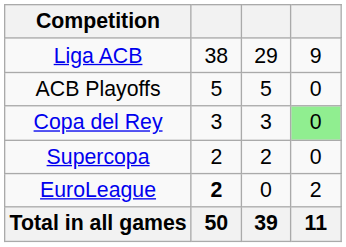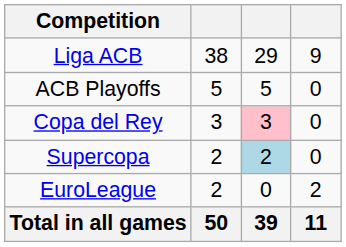Copa del Rey | column 3: no background -> pink background
Copa del Rey | column 4: lightgreen background -> no background
Supercopa | column 3: no background -> lightblue background
EuroLeague | column 2: bold -> normal
